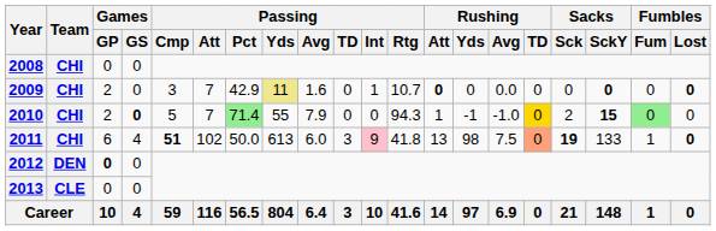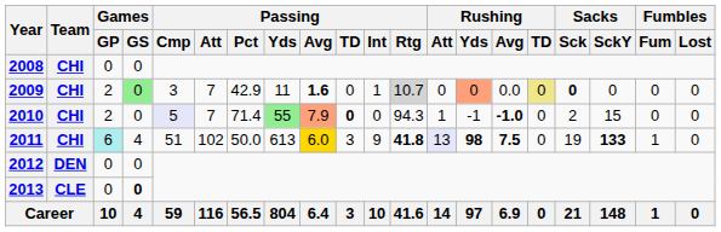2009 | Games / GS: no background -> lightgreen background
2009 | Passing / Yds: khaki background -> no background
2009 | Passing / Avg: normal -> bold
2009 | Passing / Rtg: no background -> lightgrey background
2009 | Rushing / Att: bold -> normal
2009 | Rushing / Yds: no background -> lightsalmon background
2009 | Rushing / TD: no background -> khaki background
2009 | Sacks / Sck: normal -> bold
2009 | Sacks / SckY: bold -> normal
2009 | Fumbles / Lost: bold -> normal
2010 | Games / GS: bold -> normal
2010 | Passing / Cmp: no background -> lavender background
2010 | Passing / Pct: lightgreen background -> no background
2010 | Passing / Yds: no background -> lightgreen background
2010 | Passing / Avg: no background -> lightsalmon background
2010 | Passing / TD: normal -> bold
2010 | Rushing / Avg: normal -> bold
2010 | Rushing / TD: gold background -> no background
2010 | Sacks / SckY: bold -> normal
2010 | Fumbles / Fum: lightgreen background -> no background
2011 | Games / GP: no background -> paleturquoise background
2011 | Passing / Cmp: bold -> normal
2011 | Passing / Avg: no background -> gold background
2011 | Passing / Int: pink background -> no background
2011 | Passing / Rtg: normal -> bold
2011 | Rushing / Att: no background -> lavender background
2011 | Rushing / Yds: normal -> bold
2011 | Rushing / Avg: normal -> bold
2011 | Rushing / TD: lightsalmon background -> no background
2011 | Sacks / Sck: bold -> normal
2011 | Sacks / SckY: normal -> bold
2011 | Fumbles / Lost: bold -> normal
2012 | Games / GP: bold -> normal
2013 | Games / GS: normal -> bold
